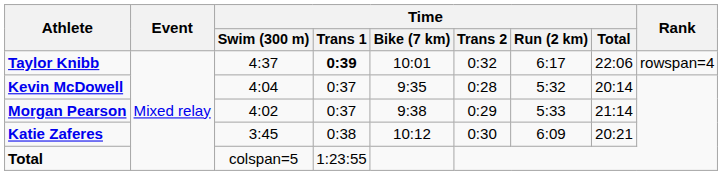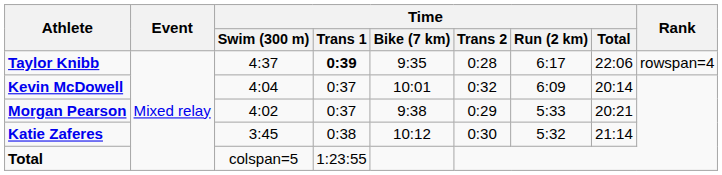Taylor Knibb | Time / Bike (7 km): 10:01 -> 9:35
Taylor Knibb | Time / Trans 2: 0:32 -> 0:28
Kevin McDowell | Time / Bike (7 km): 9:35 -> 10:01
Kevin McDowell | Time / Trans 2: 0:28 -> 0:32
Kevin McDowell | Time / Run (2 km): 5:32 -> 6:09
Morgan Pearson | Time / Total: 21:14 -> 20:21
Katie Zaferes | Time / Run (2 km): 6:09 -> 5:32
Katie Zaferes | Time / Total: 20:21 -> 21:14
